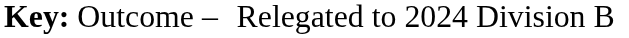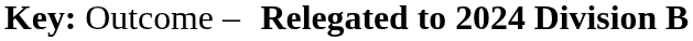Key: Outcome – | column 2: normal -> bold
